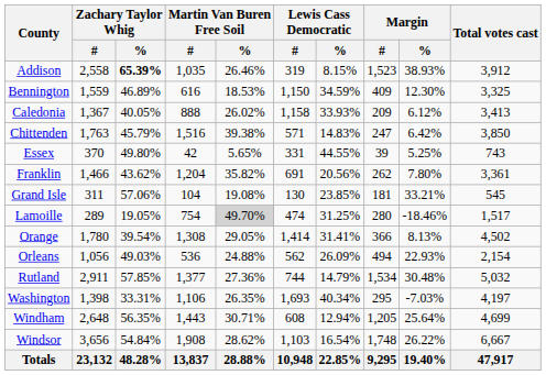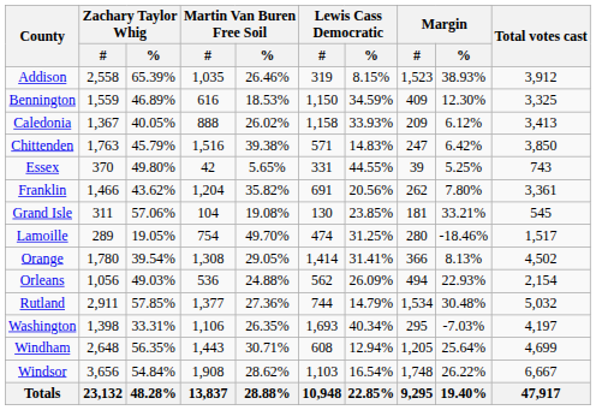Addison | Zachary Taylor Whig / %: bold -> normal
Lamoille | Martin Van Buren Free Soil / %: lightgrey background -> no background
